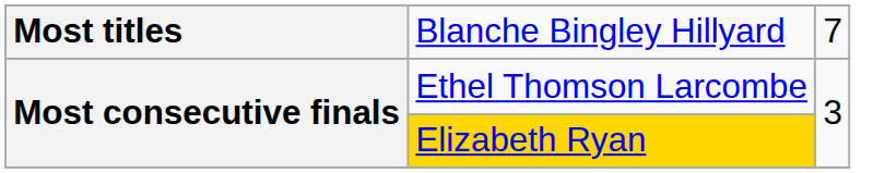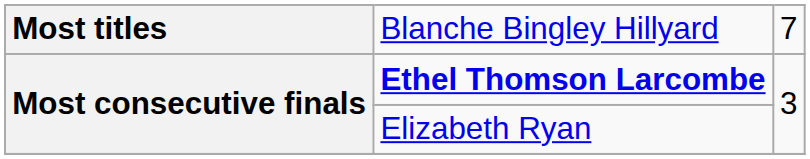Ethel Thomson Larcombe | column 2: normal -> bold
Elizabeth Ryan | column 2: gold background -> no background
